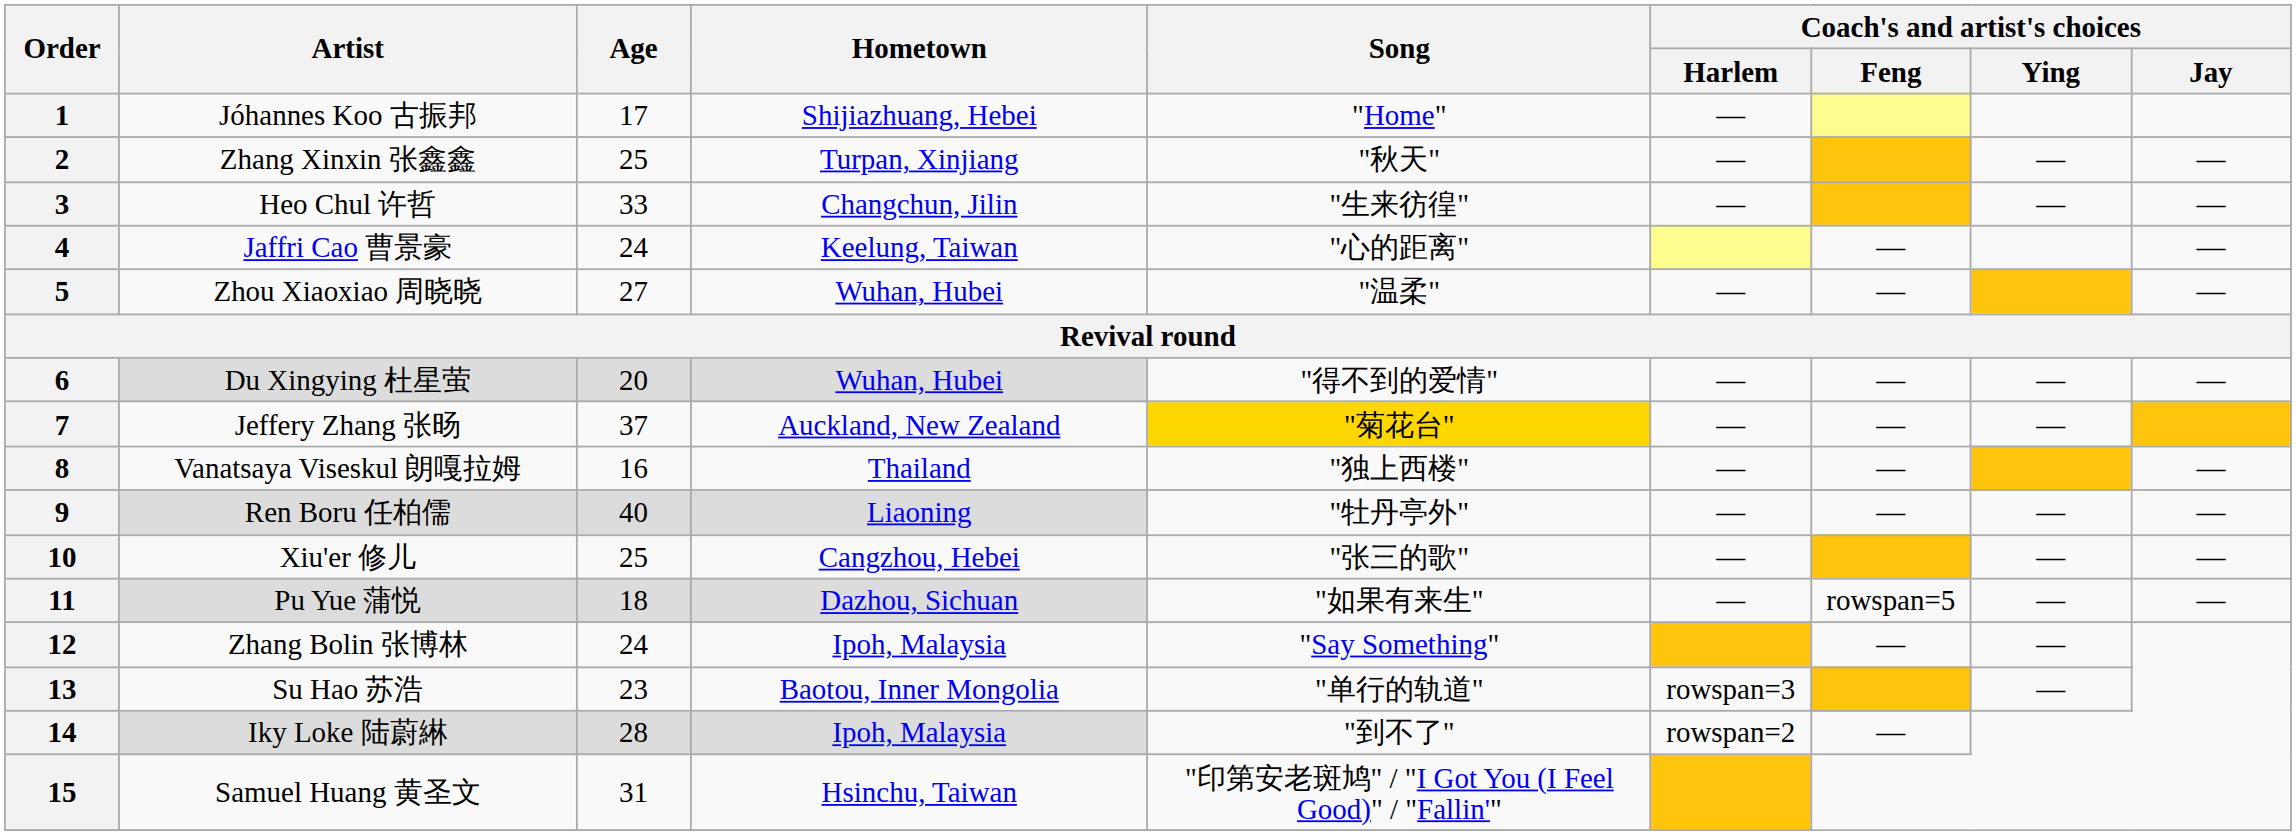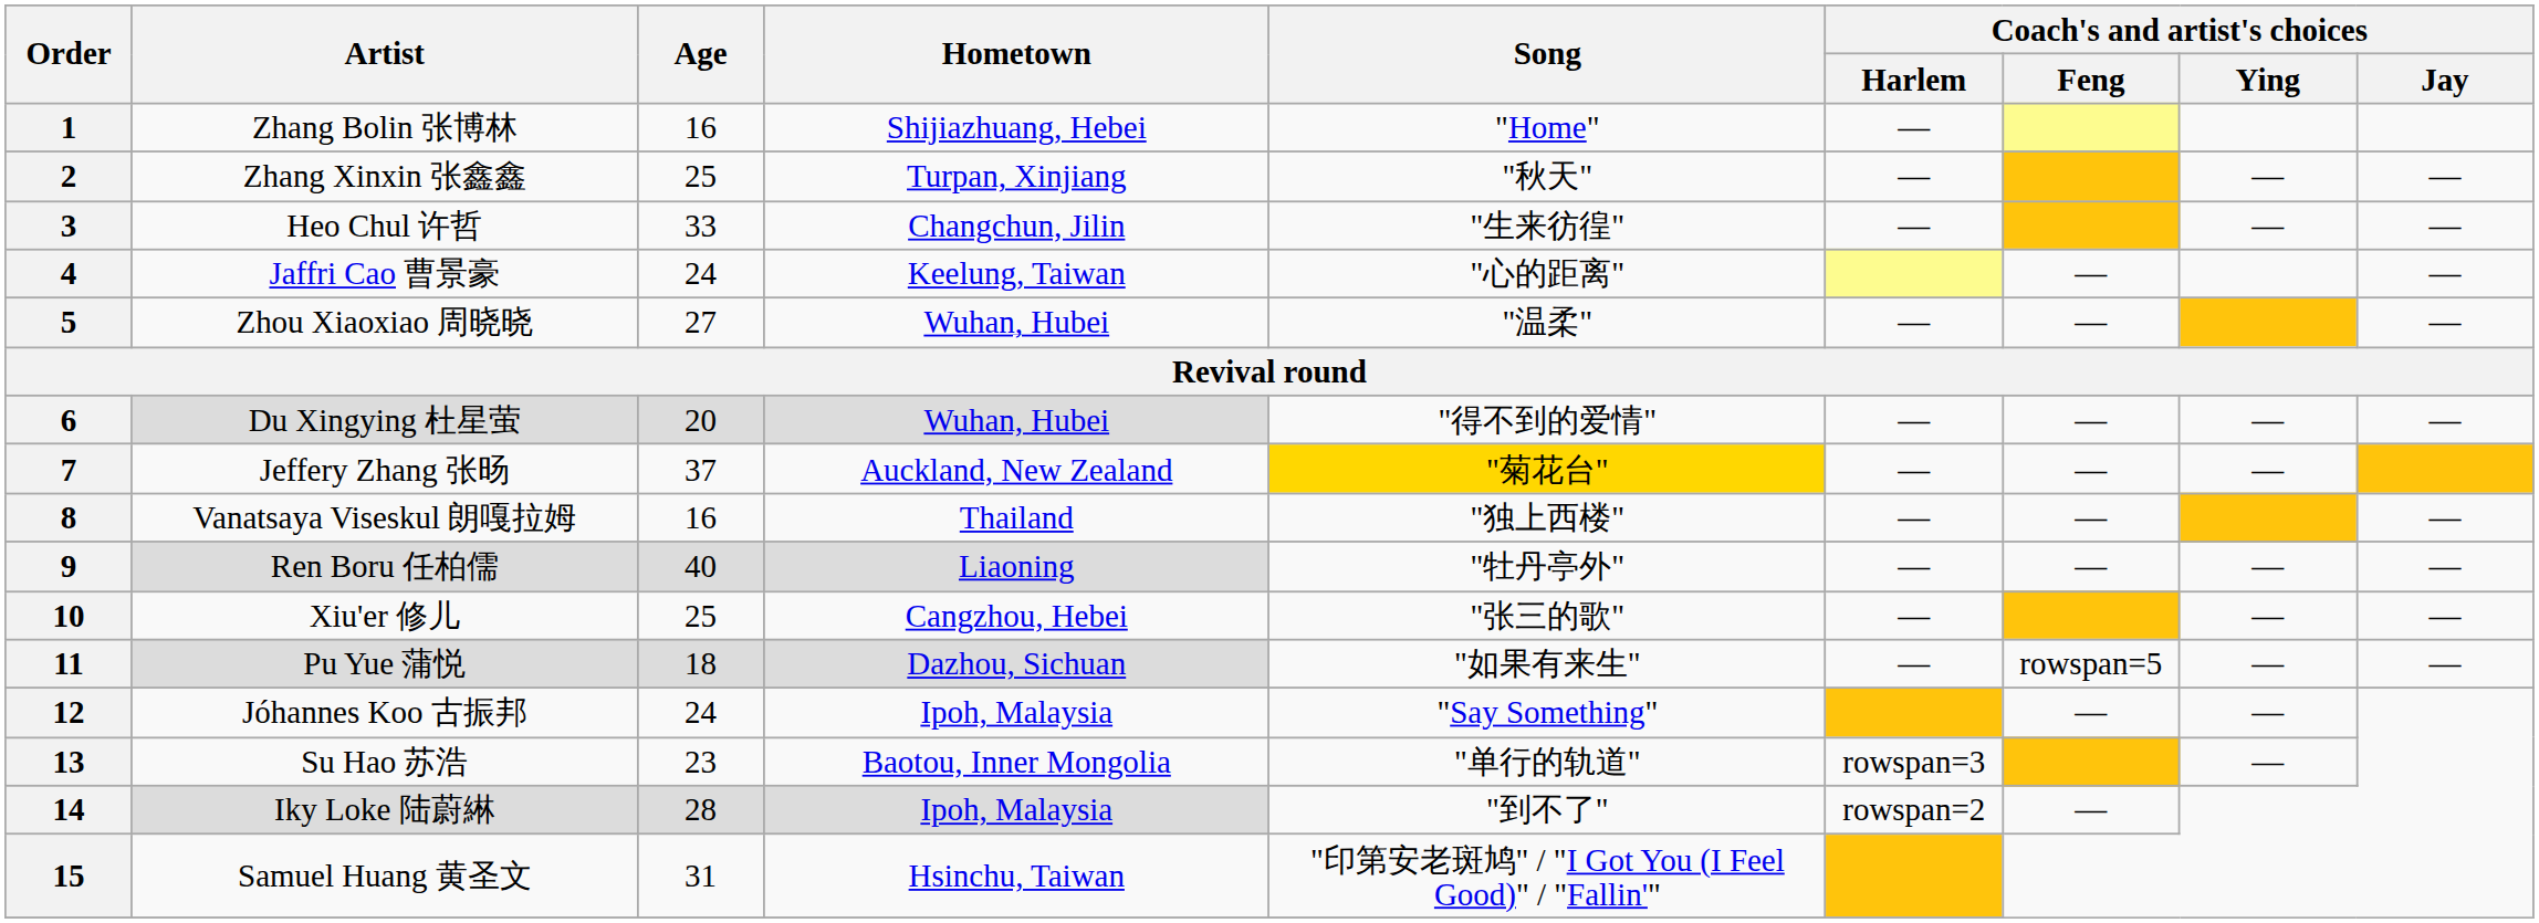1 | Artist: Jóhannes Koo 古振邦 -> Zhang Bolin 张博林
1 | Age: 17 -> 16
12 | Artist: Zhang Bolin 张博林 -> Jóhannes Koo 古振邦
